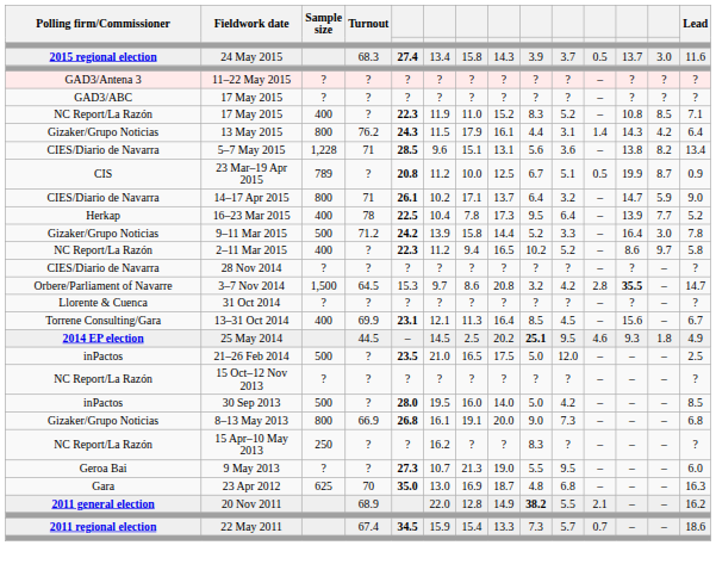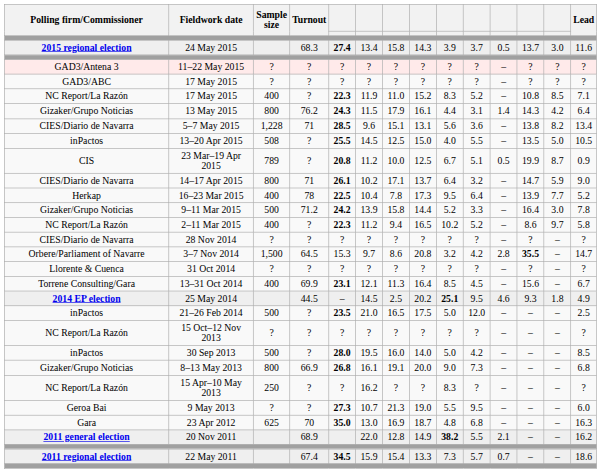+ row: inPactos | 13–20 Apr 2015 | 508 | ? | 25.5 | 14.5 | 12.5 | 15.0 | 4.0 | 5.5 | – | 13.5 | 5.0 | 10.5
